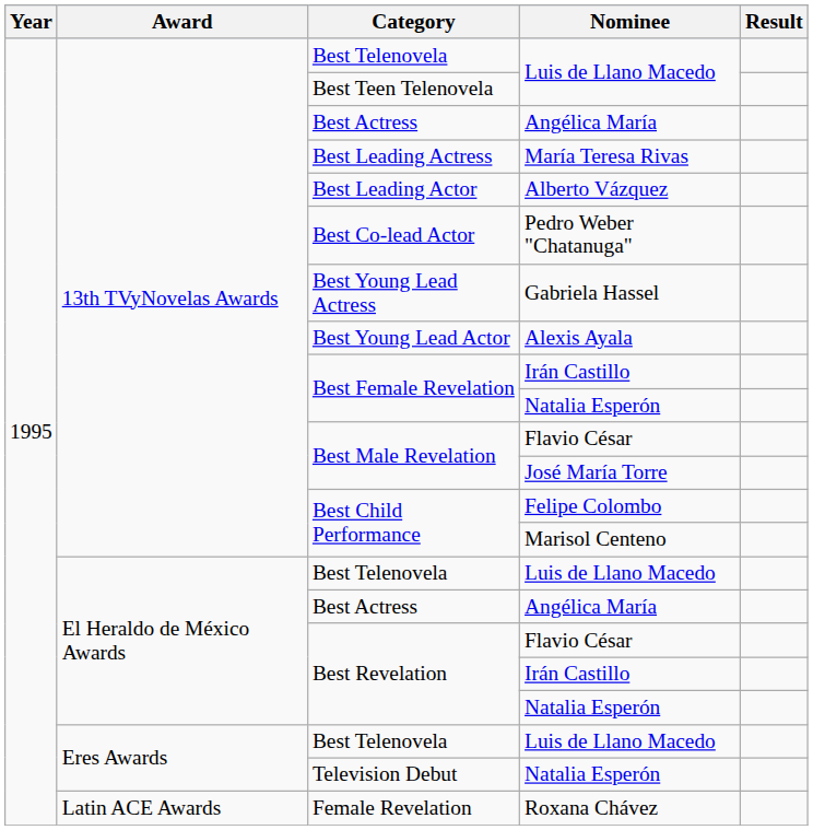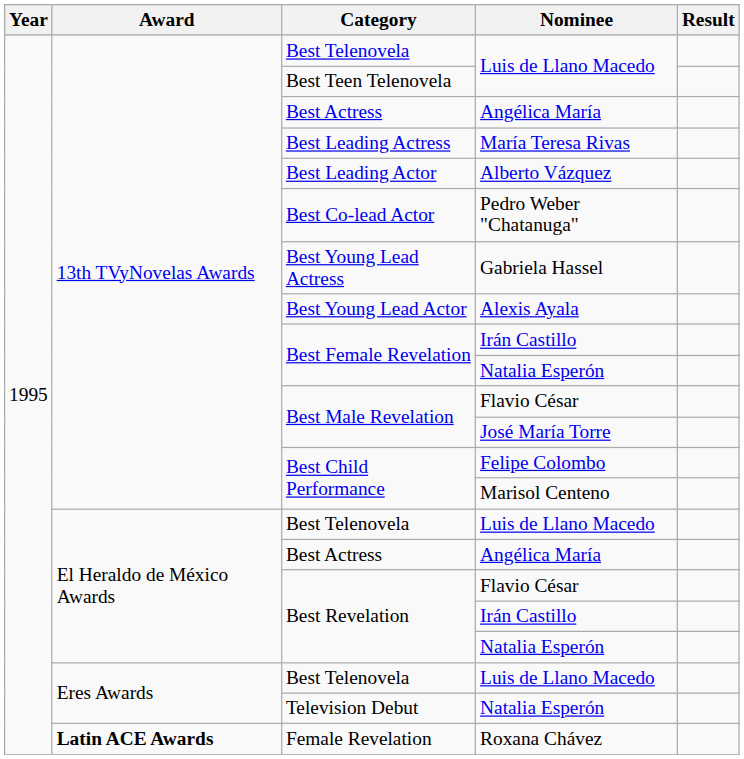Female Revelation | Award: normal -> bold
